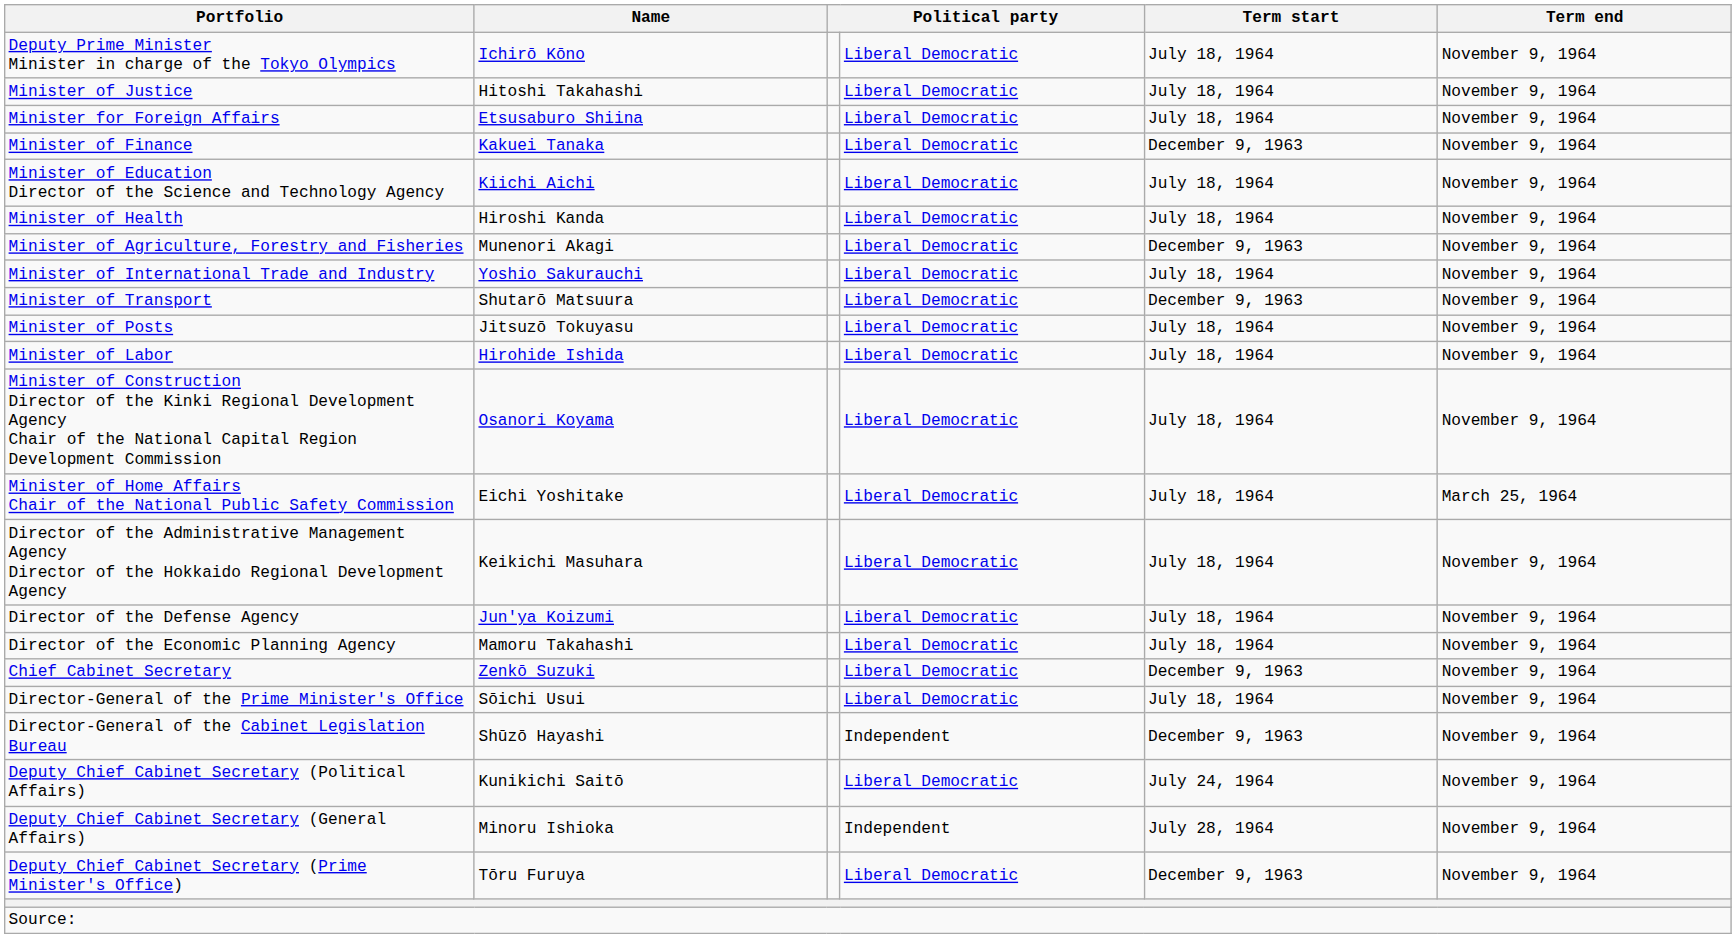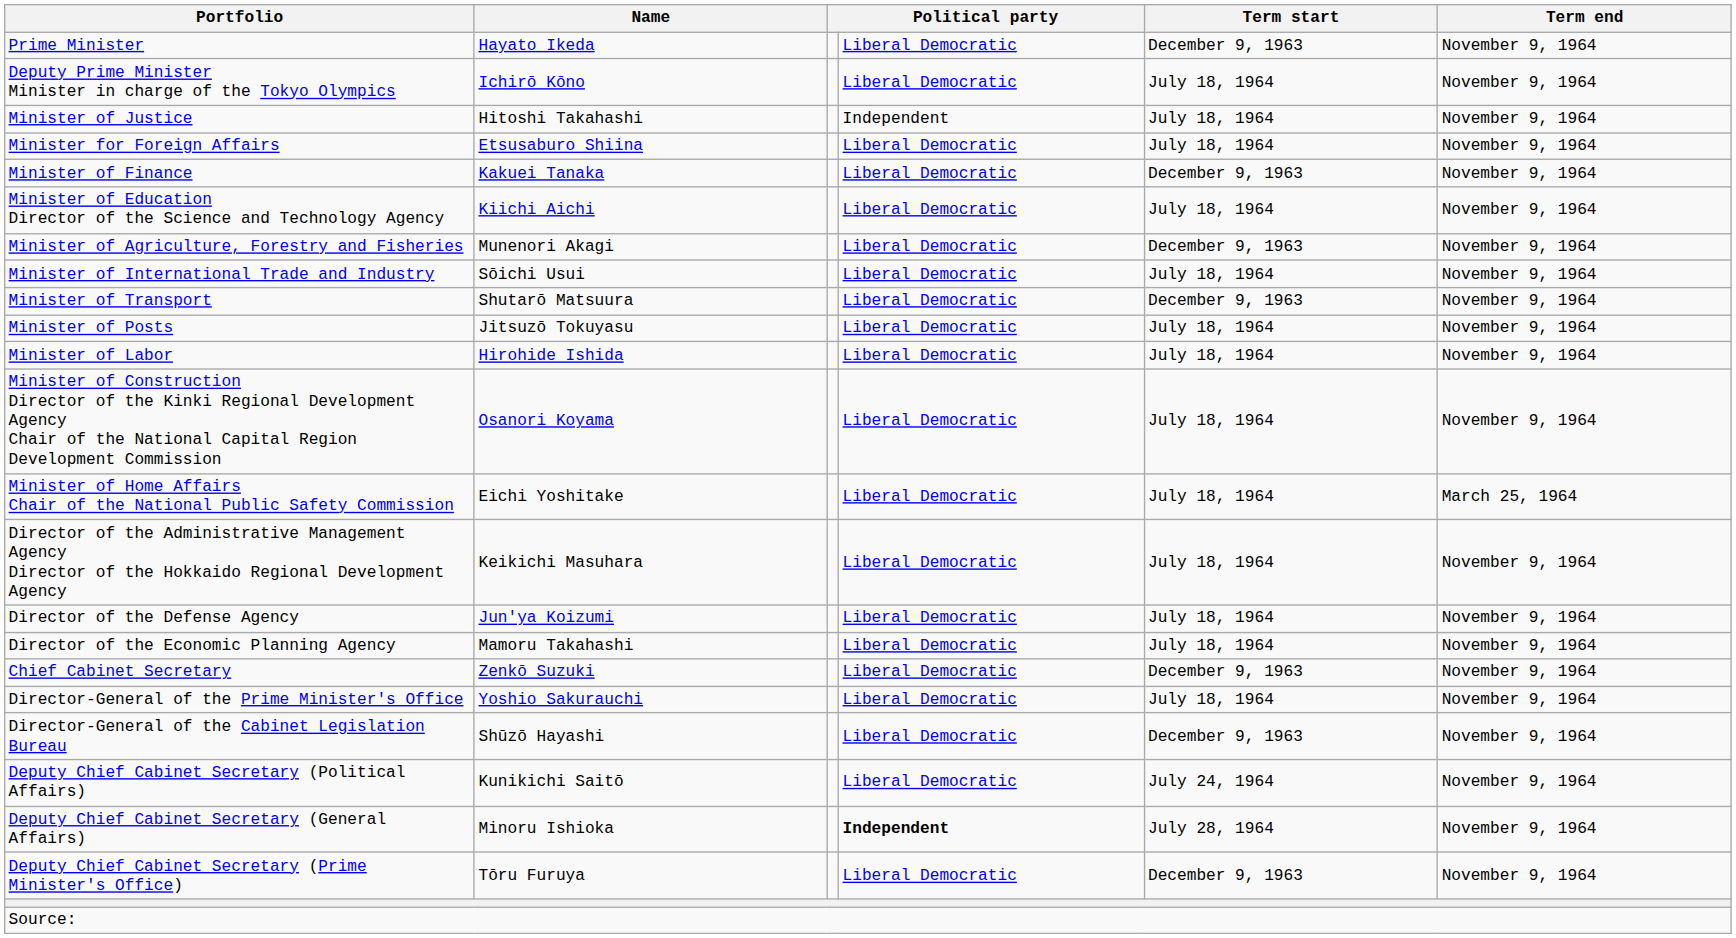+ row: Prime Minister | Hayato Ikeda | Liberal Democratic | December 9, 1963 | November 9, 1964
Minister of Justice | column 4: Liberal Democratic -> Independent
- row: Minister of Health | Hiroshi Kanda | Liberal Democratic | July 18, 1964 | November 9, 1964
Minister of International Trade and Industry | Name: Yoshio Sakurauchi -> Sōichi Usui
Director-General of the Prime Minister's Office | Name: Sōichi Usui -> Yoshio Sakurauchi
Director-General of the Cabinet Legislation Bureau | column 4: Independent -> Liberal Democratic
Deputy Chief Cabinet Secretary (General Affairs) | column 4: normal -> bold
